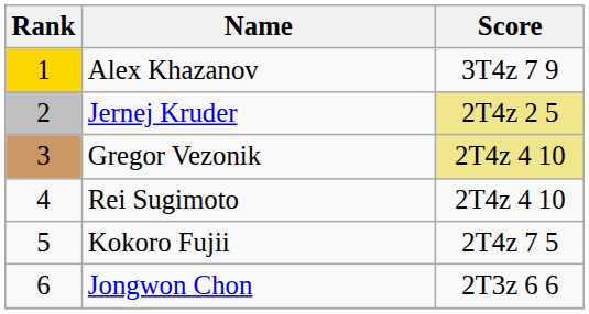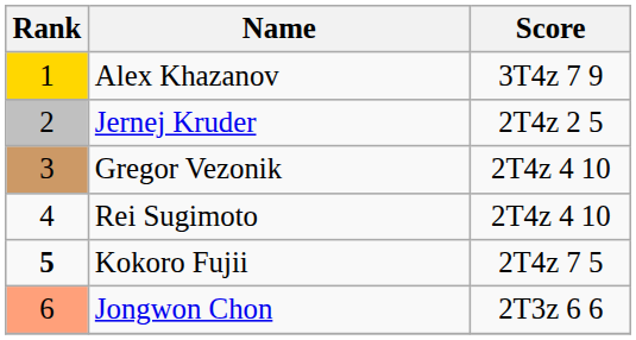Jernej Kruder | Score: khaki background -> no background
Gregor Vezonik | Score: khaki background -> no background
Kokoro Fujii | Rank: normal -> bold
Jongwon Chon | Rank: no background -> lightsalmon background
